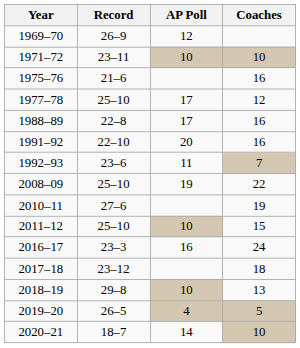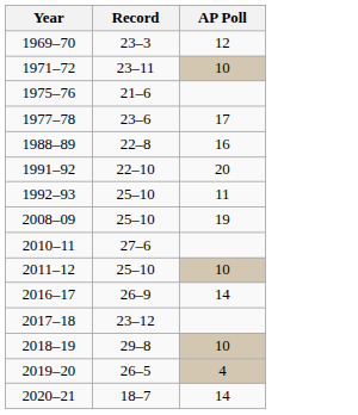- column: Coaches | 10 | 16 | 12 | 16 | 16 | 7 | 22 | 19 | 15 | 24 | 18 | 13 | 5 | 10
1969–70 | Record: 26–9 -> 23–3
1977–78 | Record: 25–10 -> 23–6
1988–89 | AP Poll: 17 -> 16
1992–93 | Record: 23–6 -> 25–10
2016–17 | Record: 23–3 -> 26–9
2016–17 | AP Poll: 16 -> 14
